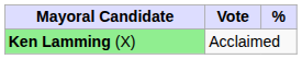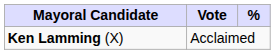Ken Lamming (X) | Mayoral Candidate: lightgreen background -> no background
